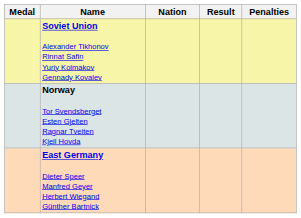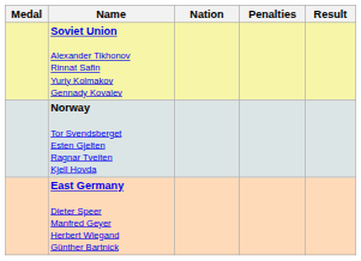columns swapped: Penalties <-> Result
